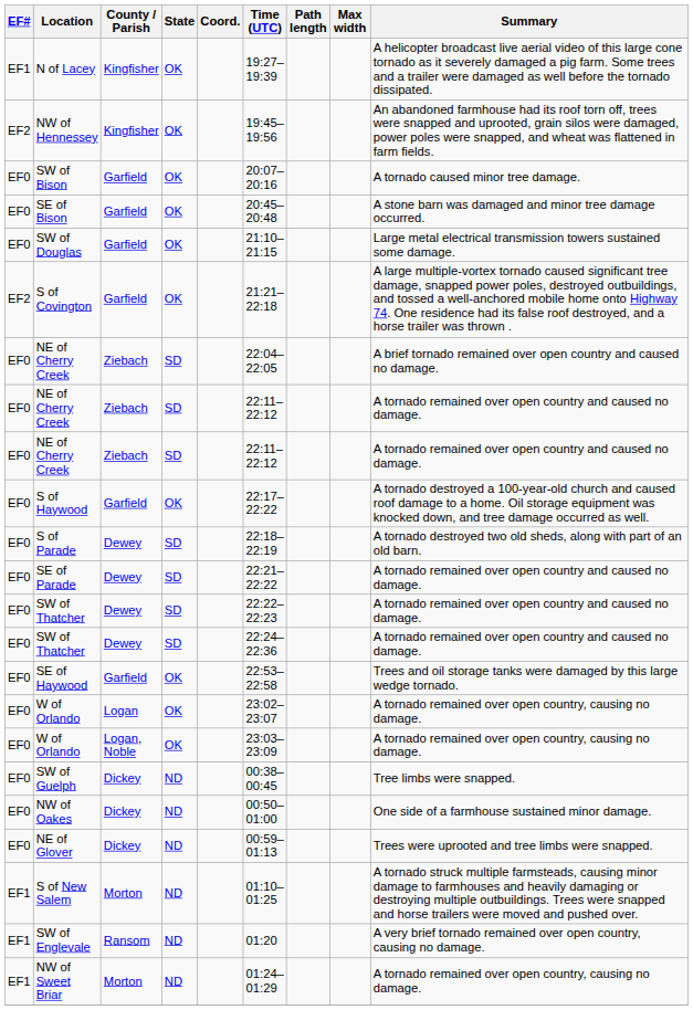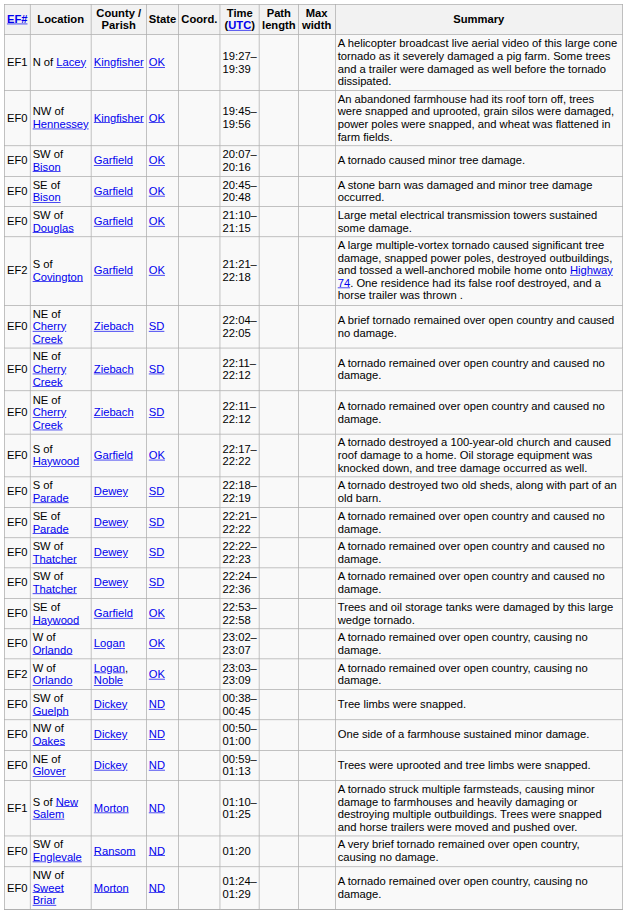NW of Hennessey | EF#: EF2 -> EF0
W of Orlando / Logan, Noble | EF#: EF0 -> EF2
SW of Englevale | EF#: EF1 -> EF0
NW of Sweet Briar | EF#: EF1 -> EF0
